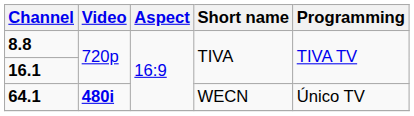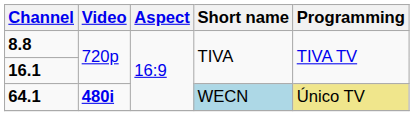64.1 | Short name: no background -> lightblue background
64.1 | Programming: no background -> khaki background
